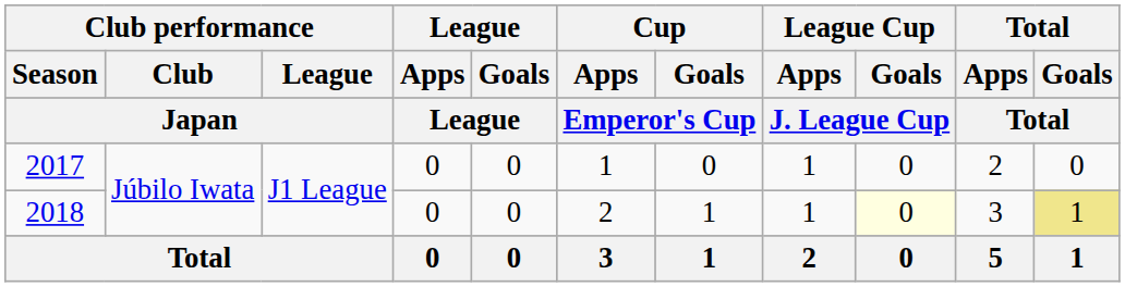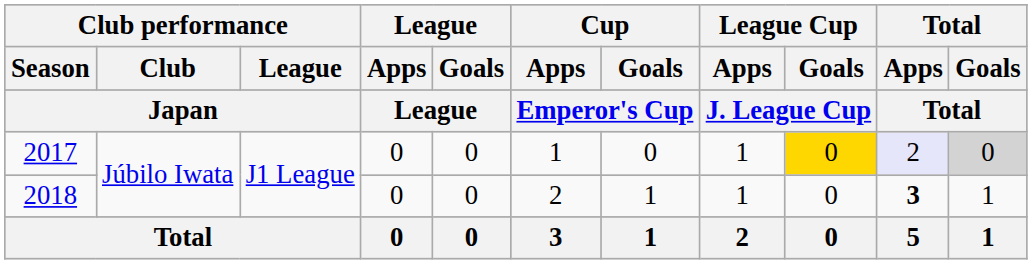2017 | League Cup / Goals / J. League Cup: no background -> gold background
2017 | Total / Apps / Total: no background -> lavender background
2017 | Total / Goals / Total: no background -> lightgrey background
2018 | League Cup / Goals / J. League Cup: lightyellow background -> no background
2018 | Total / Apps / Total: normal -> bold
2018 | Total / Goals / Total: khaki background -> no background
